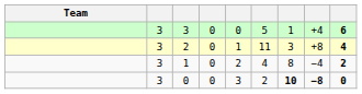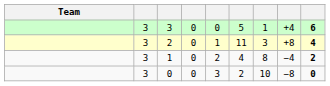row 5 | column 7: bold -> normal
row 5 | column 8: bold -> normal
